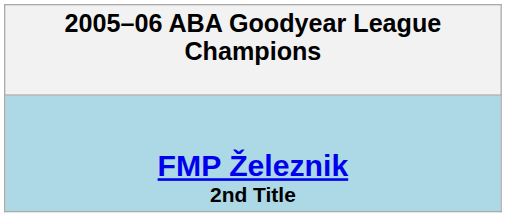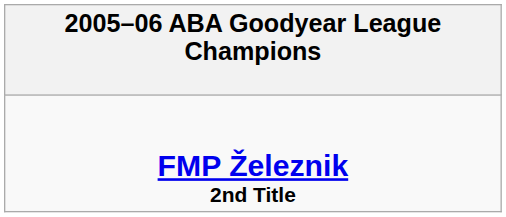row 2 | column 1: lightblue background -> no background
